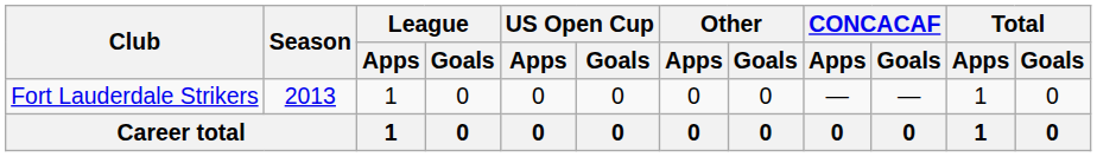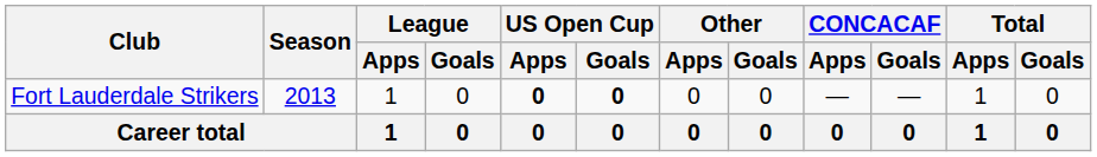Fort Lauderdale Strikers | US Open Cup / Apps: normal -> bold
Fort Lauderdale Strikers | US Open Cup / Goals: normal -> bold
